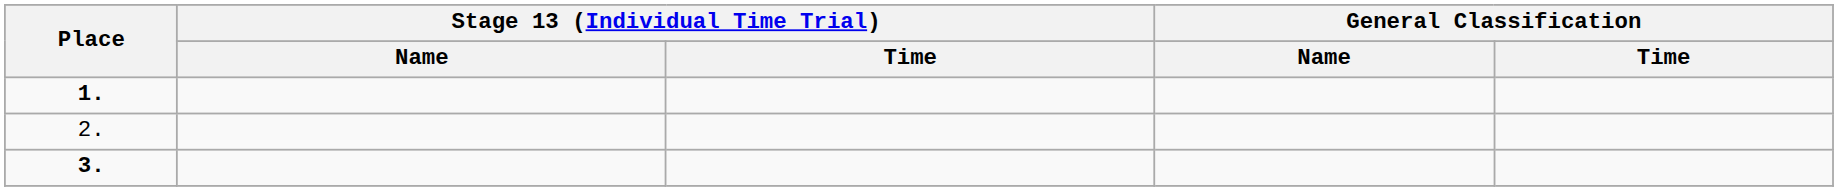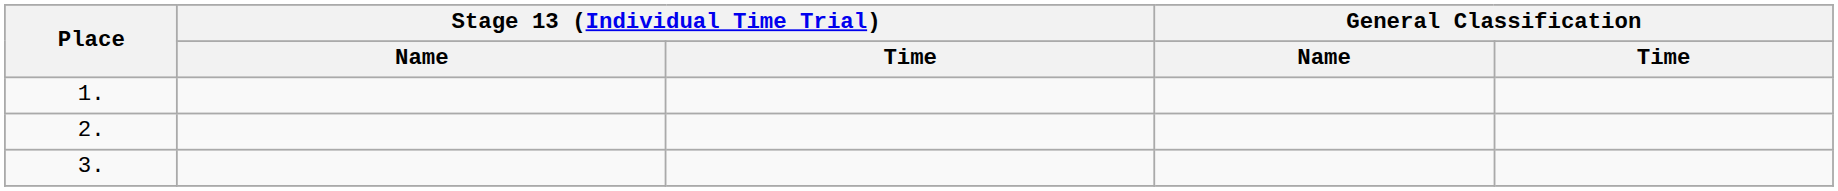1. | Place: bold -> normal
3. | Place: bold -> normal
